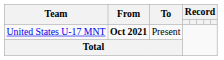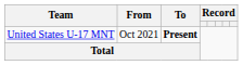United States U-17 MNT | From: bold -> normal
United States U-17 MNT | To: normal -> bold
